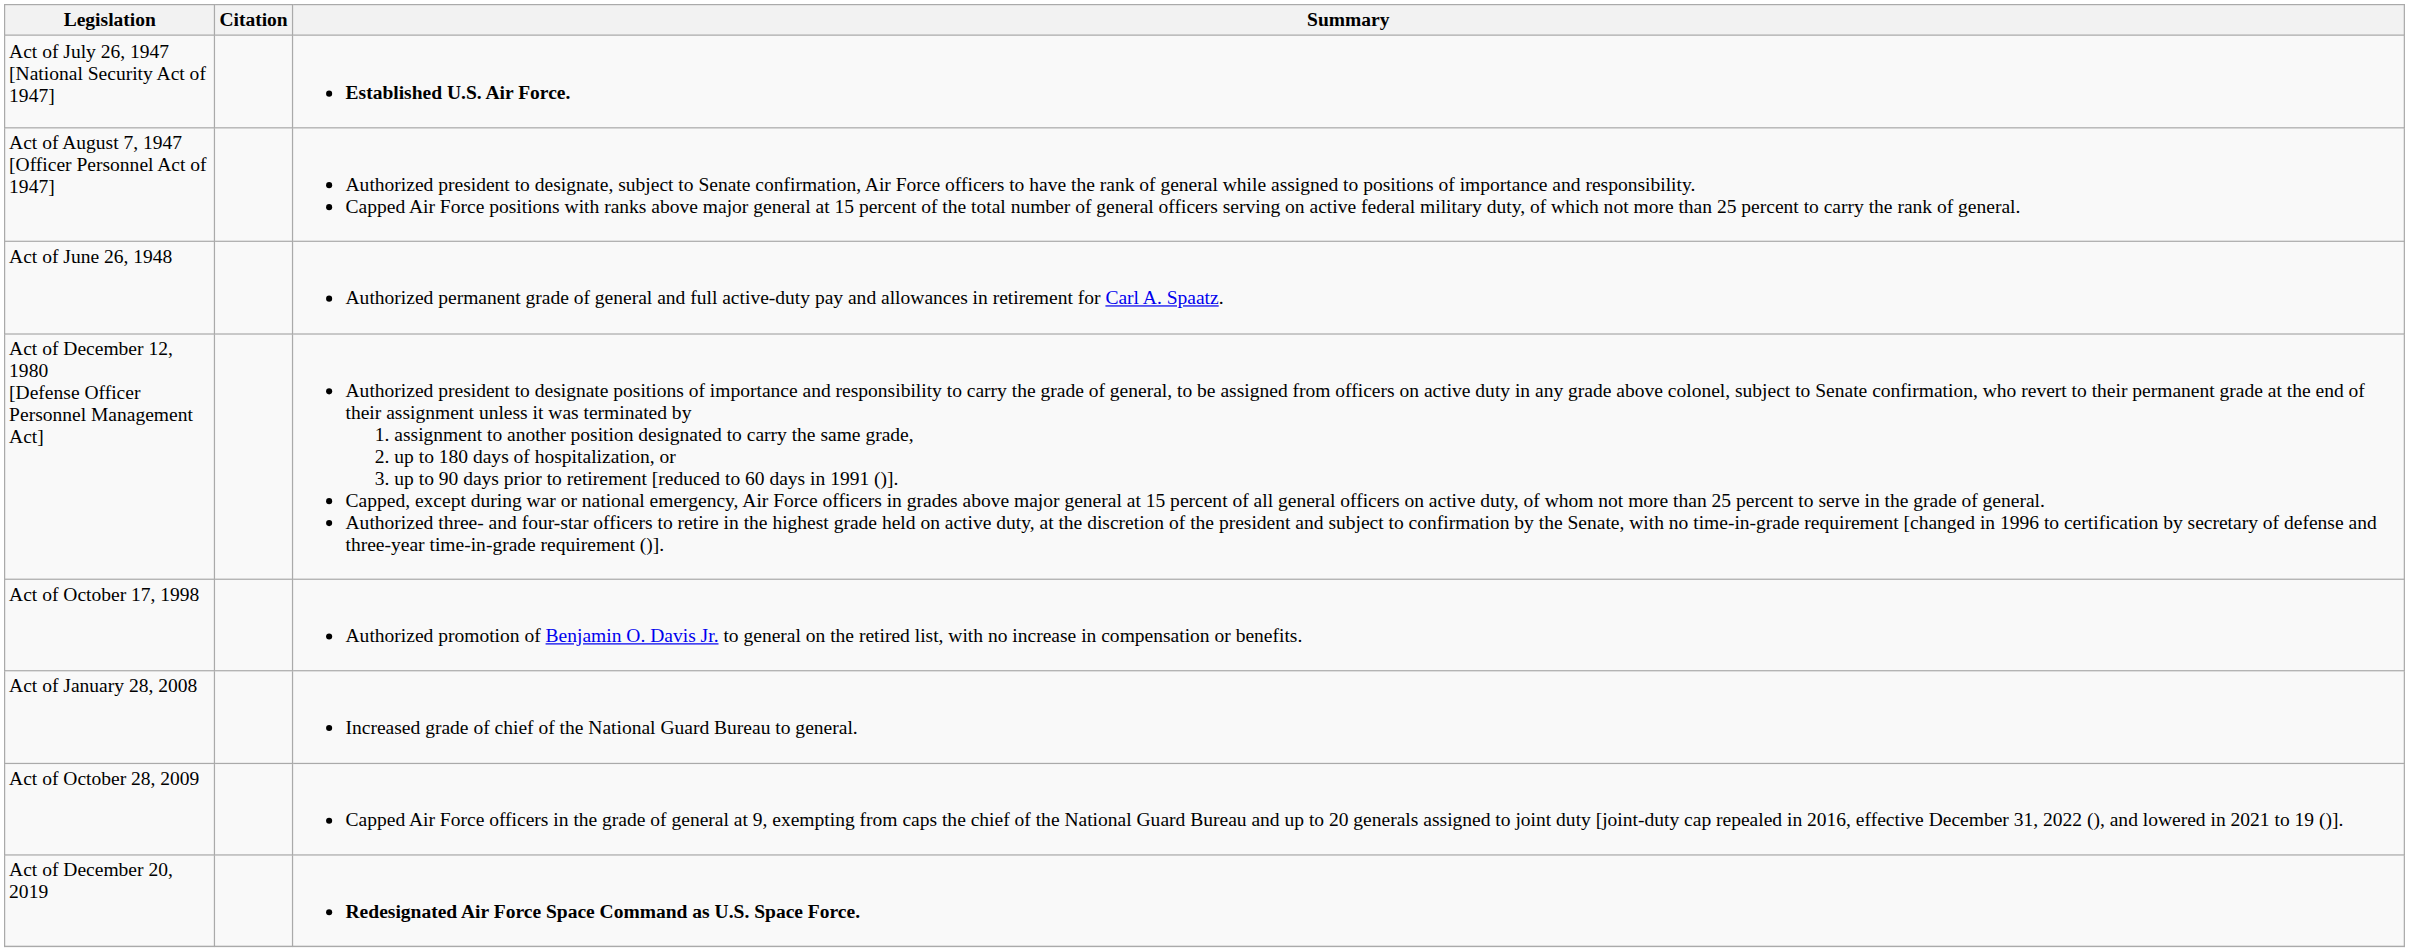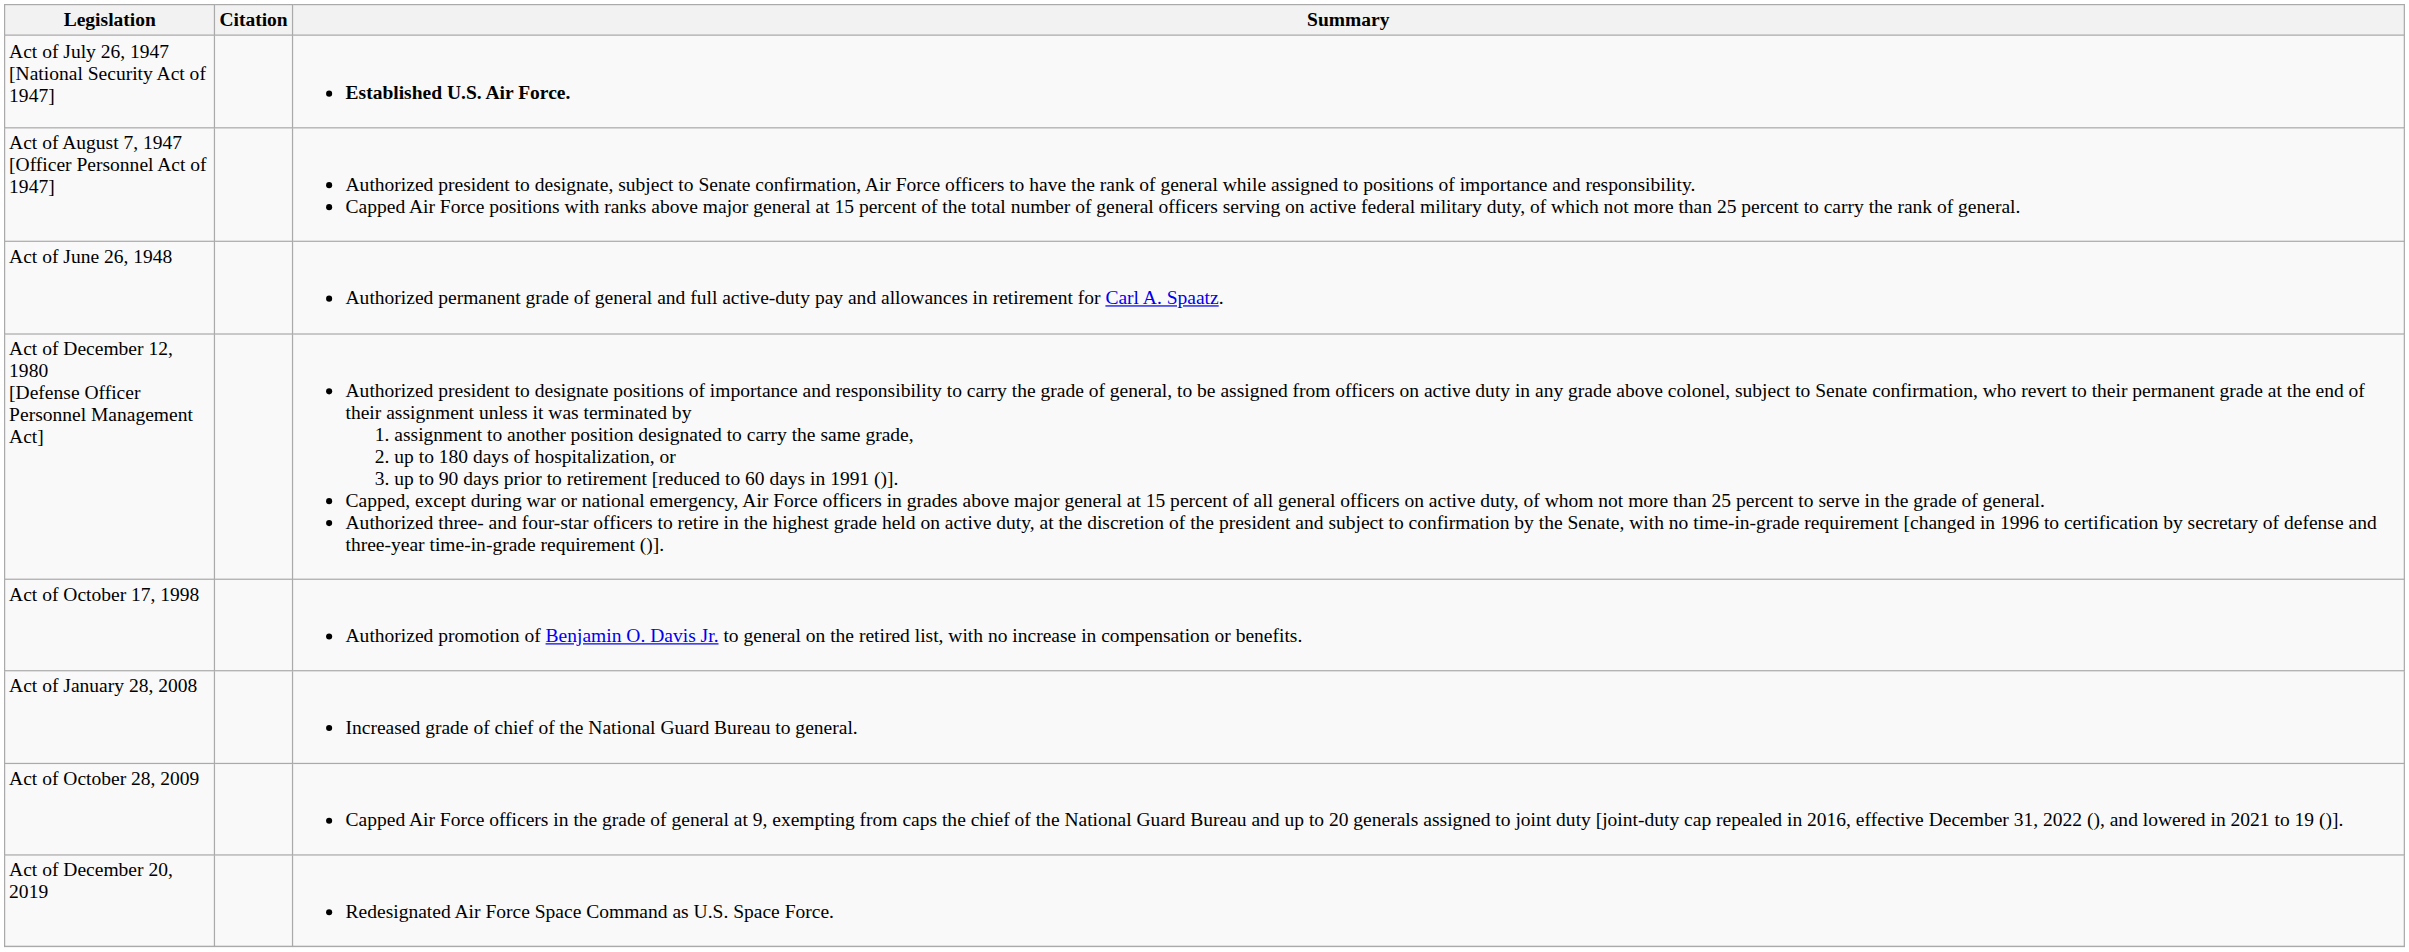Act of December 20, 2019 | Summary: bold -> normal
